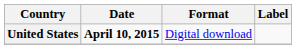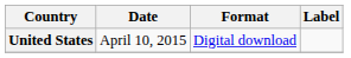United States | Date: bold -> normal
